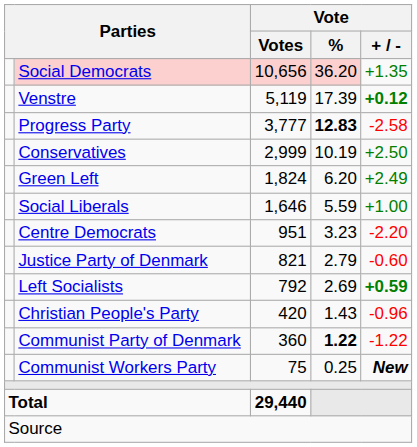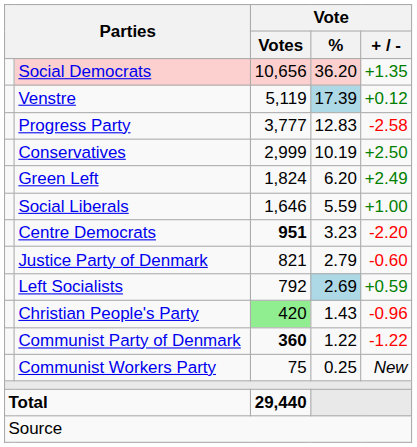Venstre | Vote / %: no background -> lightblue background
Venstre | Vote / + / -: bold -> normal
Progress Party | Vote / %: bold -> normal
Centre Democrats | Vote / Votes: normal -> bold
Left Socialists | Vote / %: no background -> lightblue background
Left Socialists | Vote / + / -: bold -> normal
Christian People's Party | Vote / Votes: no background -> lightgreen background
Communist Party of Denmark | Vote / Votes: normal -> bold
Communist Party of Denmark | Vote / %: bold -> normal
Communist Workers Party | Vote / + / -: bold -> normal
